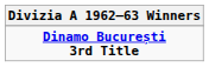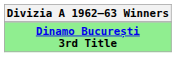row 2 | column 1: no background -> lightgreen background
